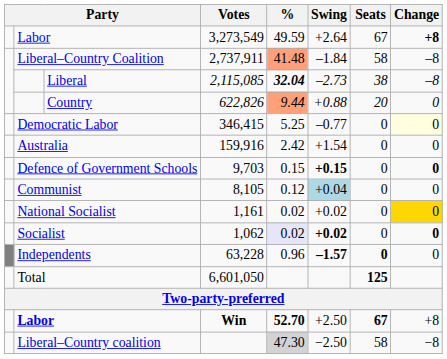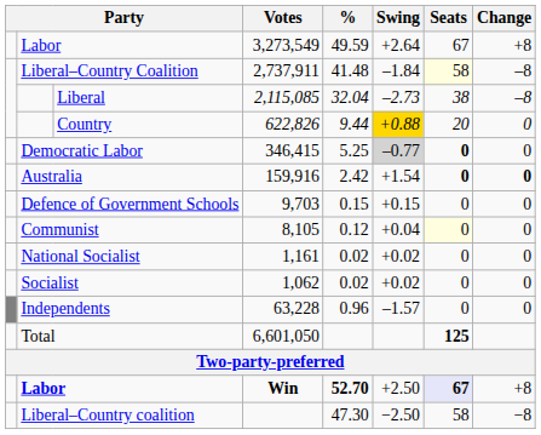Labor / 3,273,549 | Change: bold -> normal
Liberal–Country Coalition | %: lightsalmon background -> no background
Liberal–Country Coalition | Seats: no background -> lightyellow background
Liberal | %: bold -> normal
Country | %: lightsalmon background -> no background
Country | Swing: no background -> gold background
Democratic Labor | Swing: no background -> lightgrey background
Democratic Labor | Seats: normal -> bold
Democratic Labor | Change: lightyellow background -> no background
Australia | Seats: normal -> bold
Australia | Change: normal -> bold
Defence of Government Schools | Swing: bold -> normal
Defence of Government Schools | Change: bold -> normal
Communist | Swing: lightblue background -> no background
Communist | Seats: no background -> lightyellow background
National Socialist | Change: gold background -> no background
Socialist | %: lavender background -> no background
Socialist | Swing: bold -> normal
Socialist | Change: bold -> normal
Independents | Swing: bold -> normal
Independents | Seats: bold -> normal
Labor / Win | Seats: no background -> lavender background
Liberal–Country coalition | %: lightgrey background -> no background
